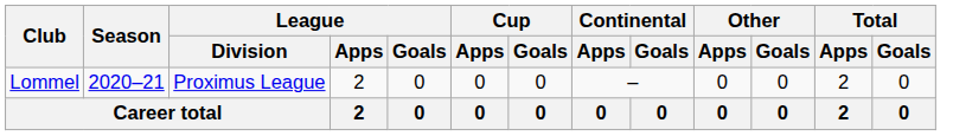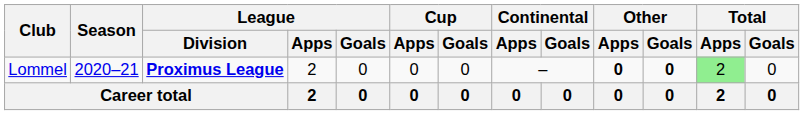Lommel | League / Division: normal -> bold
Lommel | Other / Apps: normal -> bold
Lommel | Other / Goals: normal -> bold
Lommel | Total / Apps: no background -> lightgreen background
